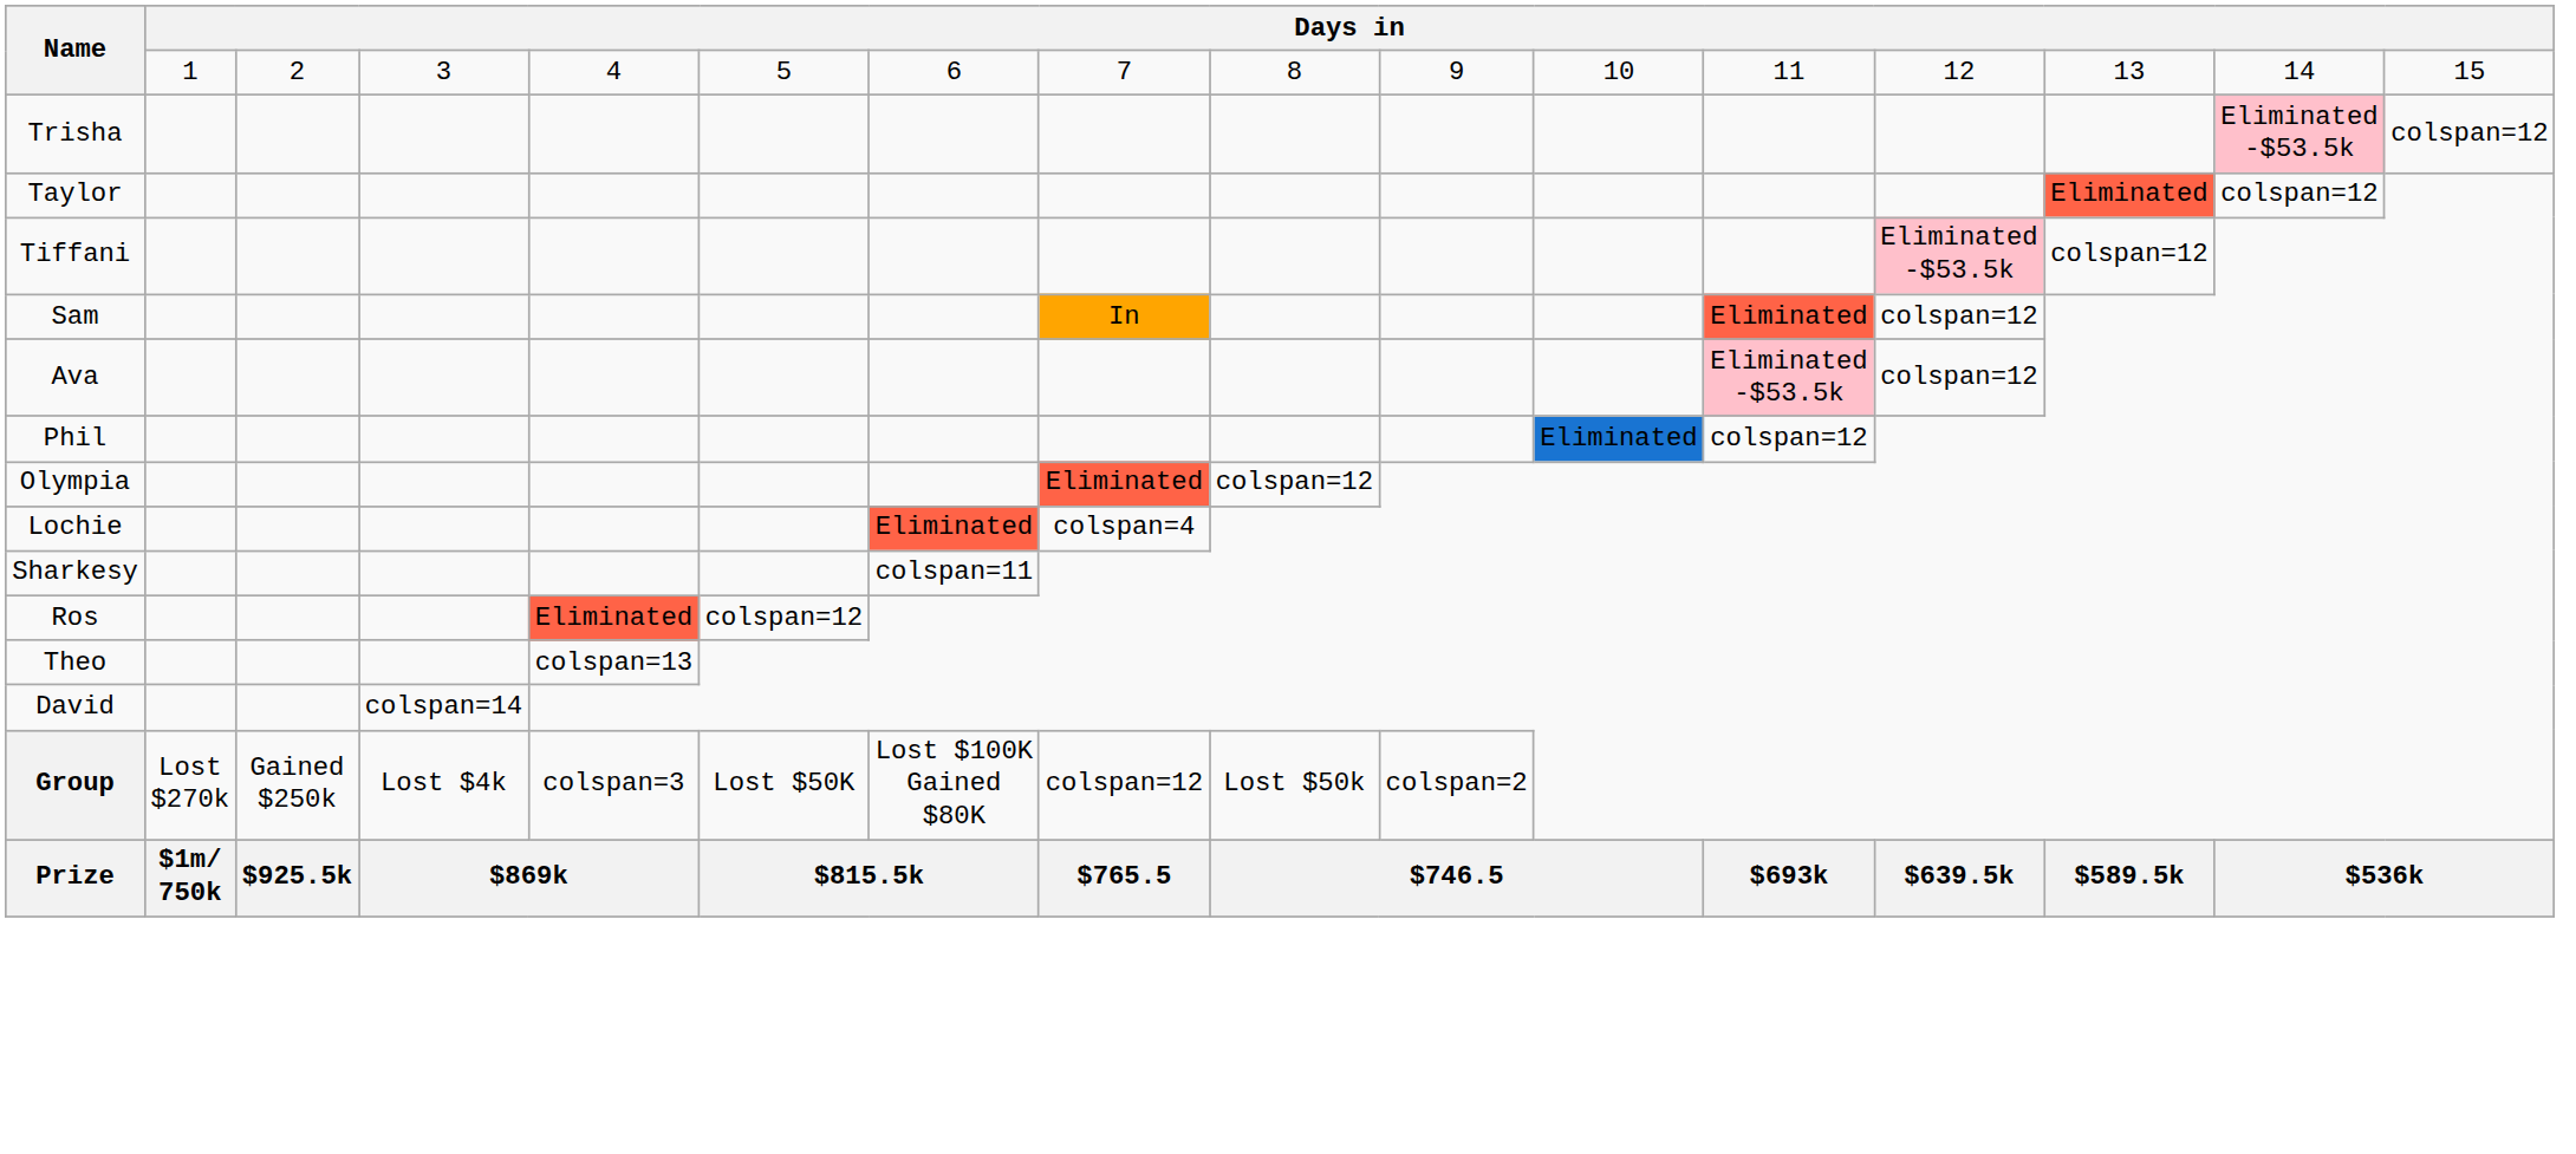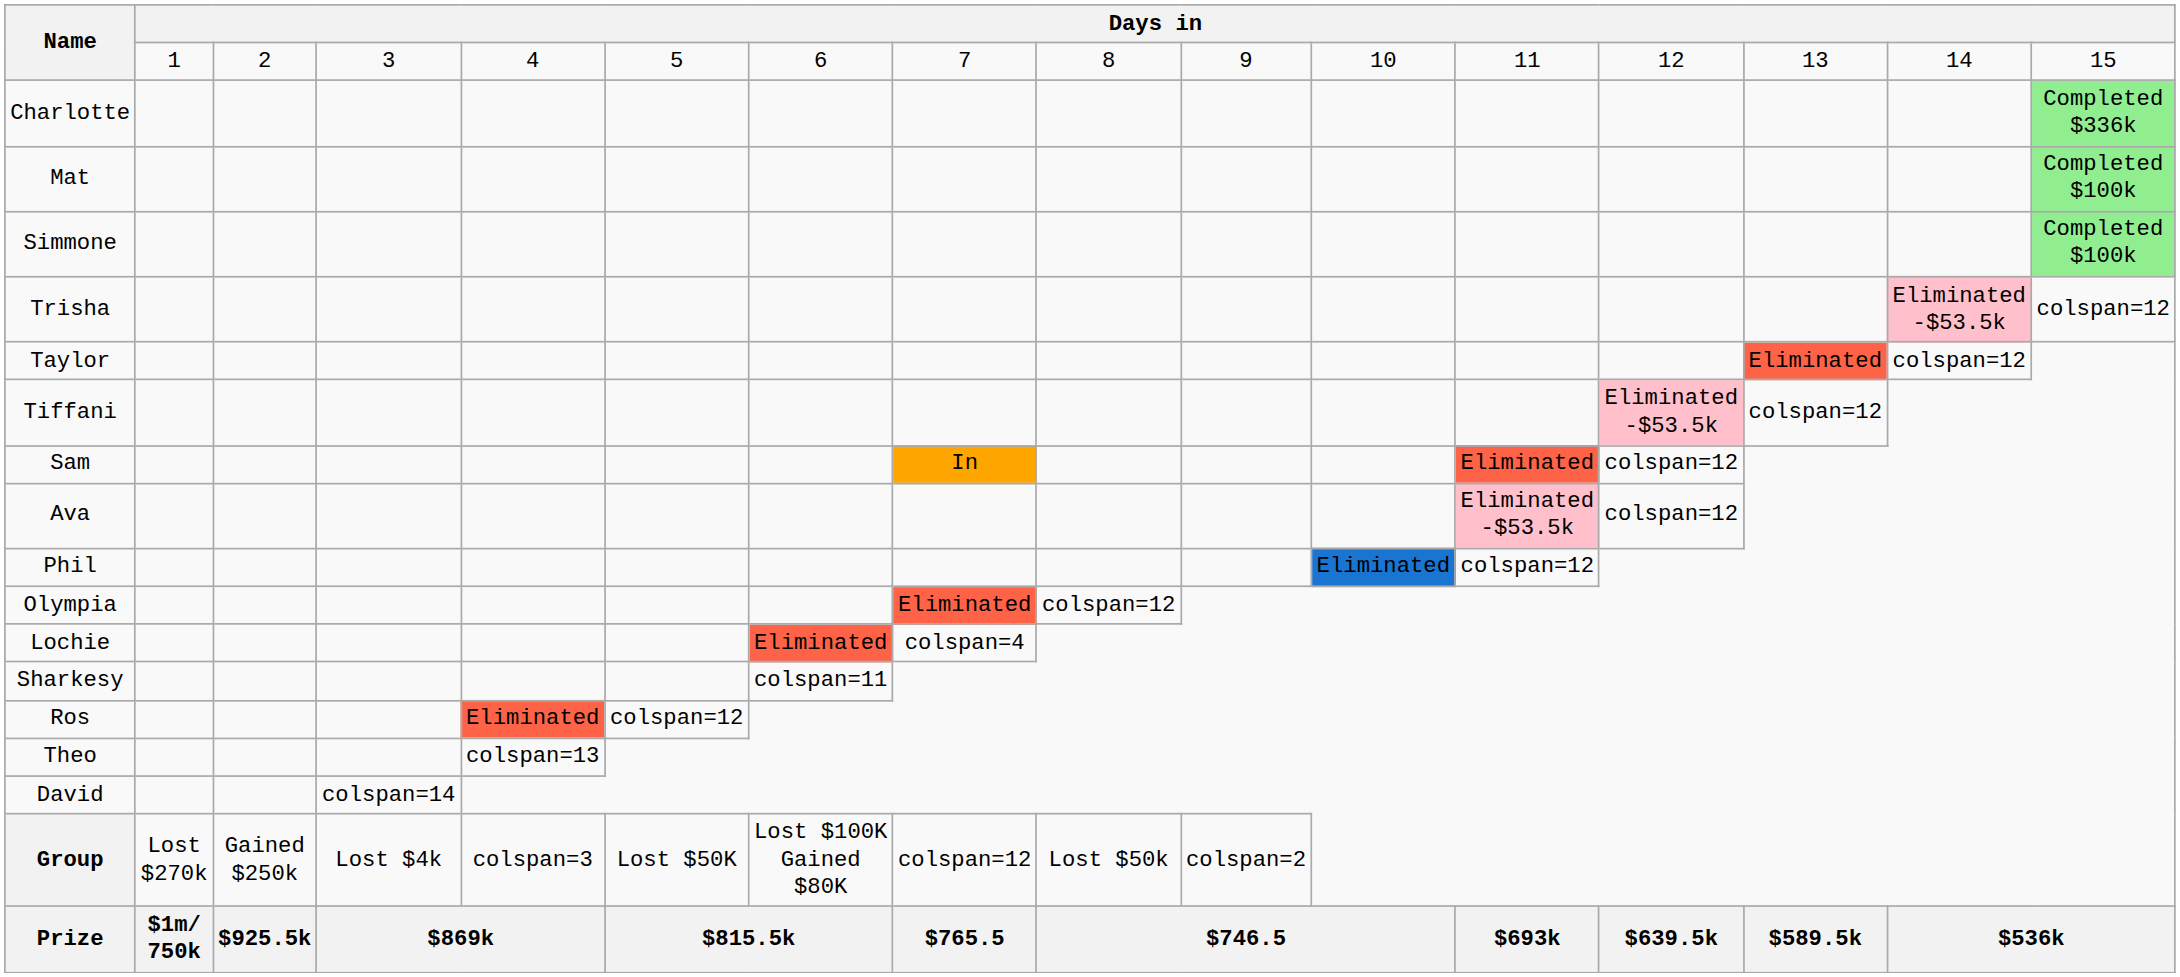+ row: Charlotte | Completed $336k
+ row: Mat | Completed $100k
+ row: Simmone | Completed $100k
